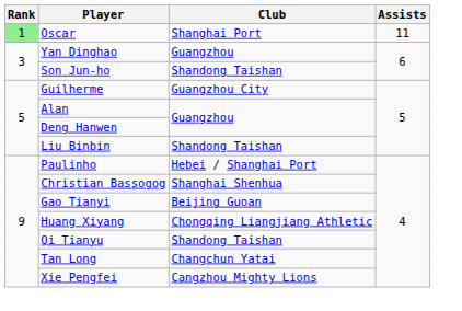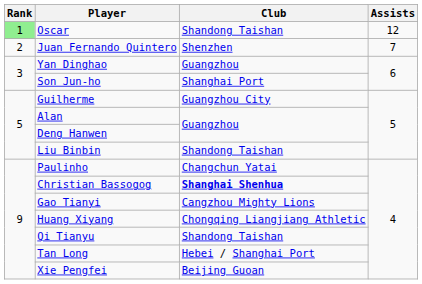Oscar | Club: Shanghai Port -> Shandong Taishan
Oscar | Assists: 11 -> 12
+ row: 2 | Juan Fernando Quintero | Shenzhen | 7
Son Jun-ho | Club: Shandong Taishan -> Shanghai Port
Paulinho | Club: Hebei / Shanghai Port -> Changchun Yatai
Christian Bassogog | Club: normal -> bold
Gao Tianyi | Club: Beijing Guoan -> Cangzhou Mighty Lions
Tan Long | Club: Changchun Yatai -> Hebei / Shanghai Port
Xie Pengfei | Club: Cangzhou Mighty Lions -> Beijing Guoan
